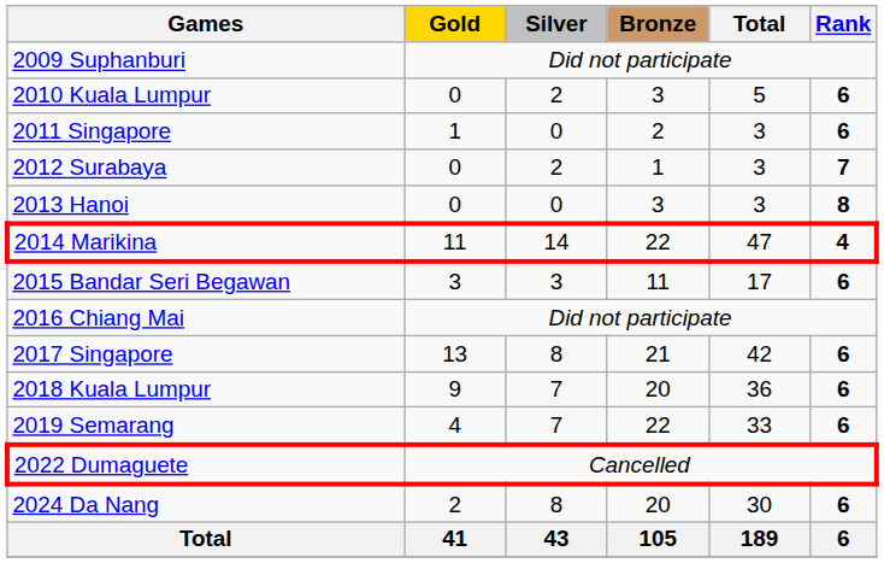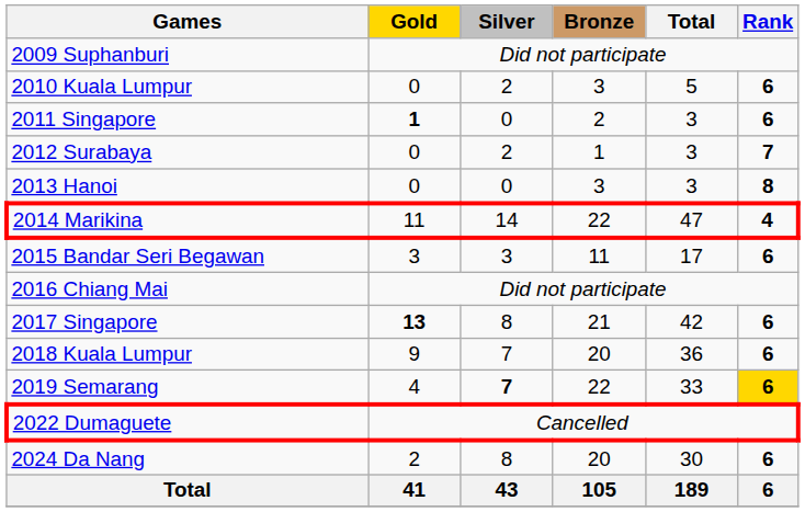2011 Singapore | Gold: normal -> bold
2017 Singapore | Gold: normal -> bold
2019 Semarang | Silver: normal -> bold
2019 Semarang | Rank: no background -> gold background
